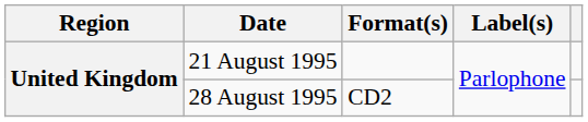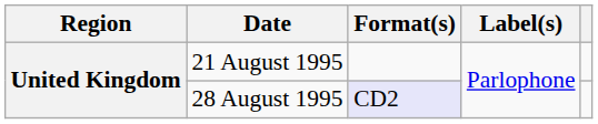28 August 1995 | Format(s): no background -> lavender background
